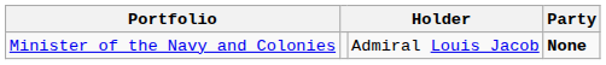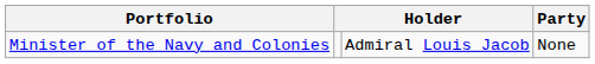Minister of the Navy and Colonies | Party: bold -> normal
